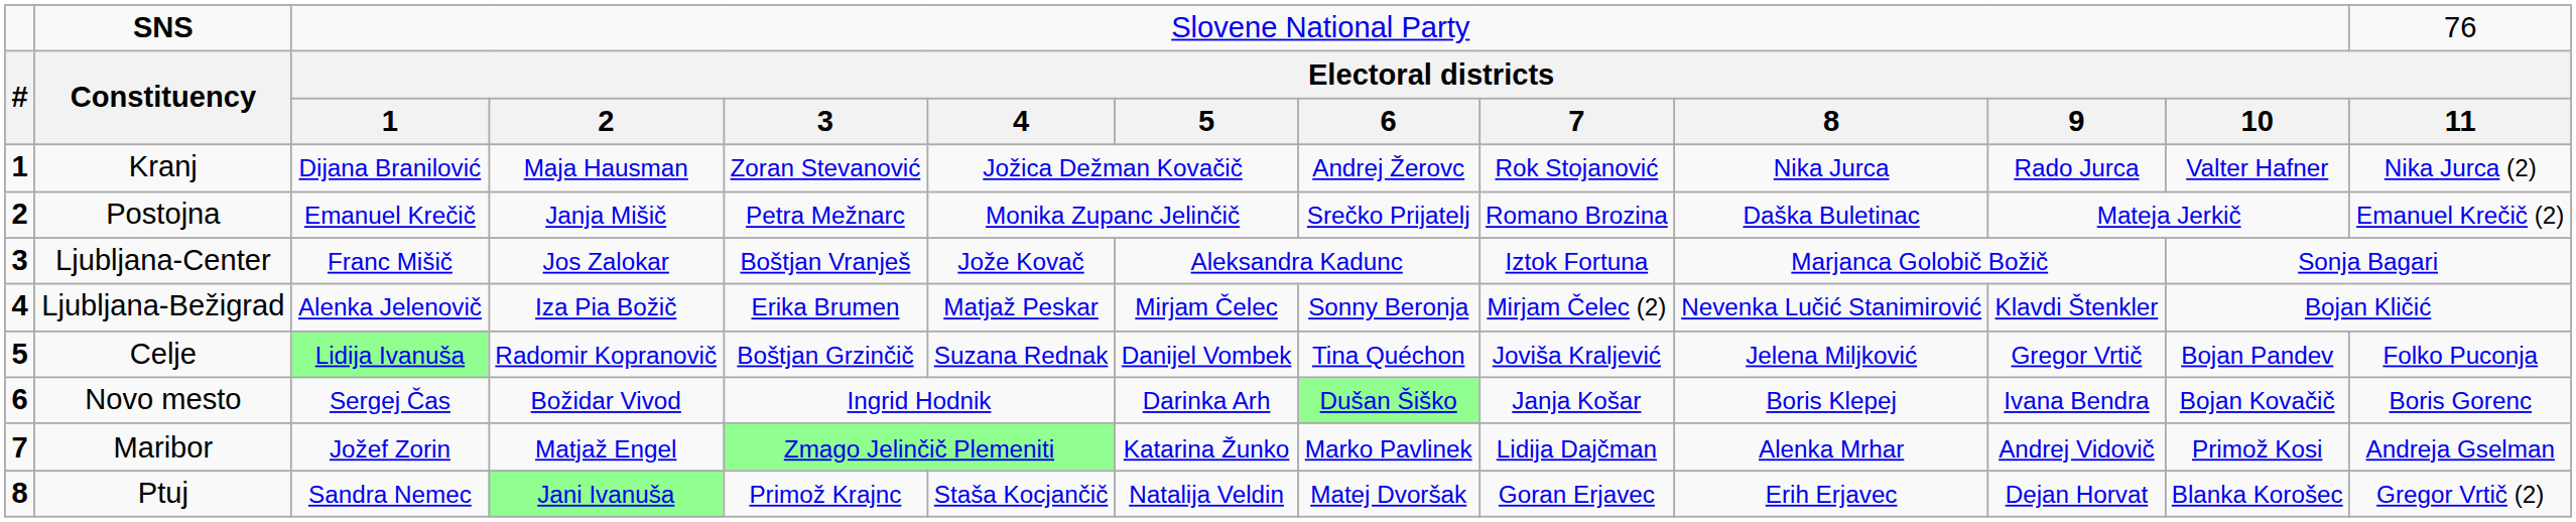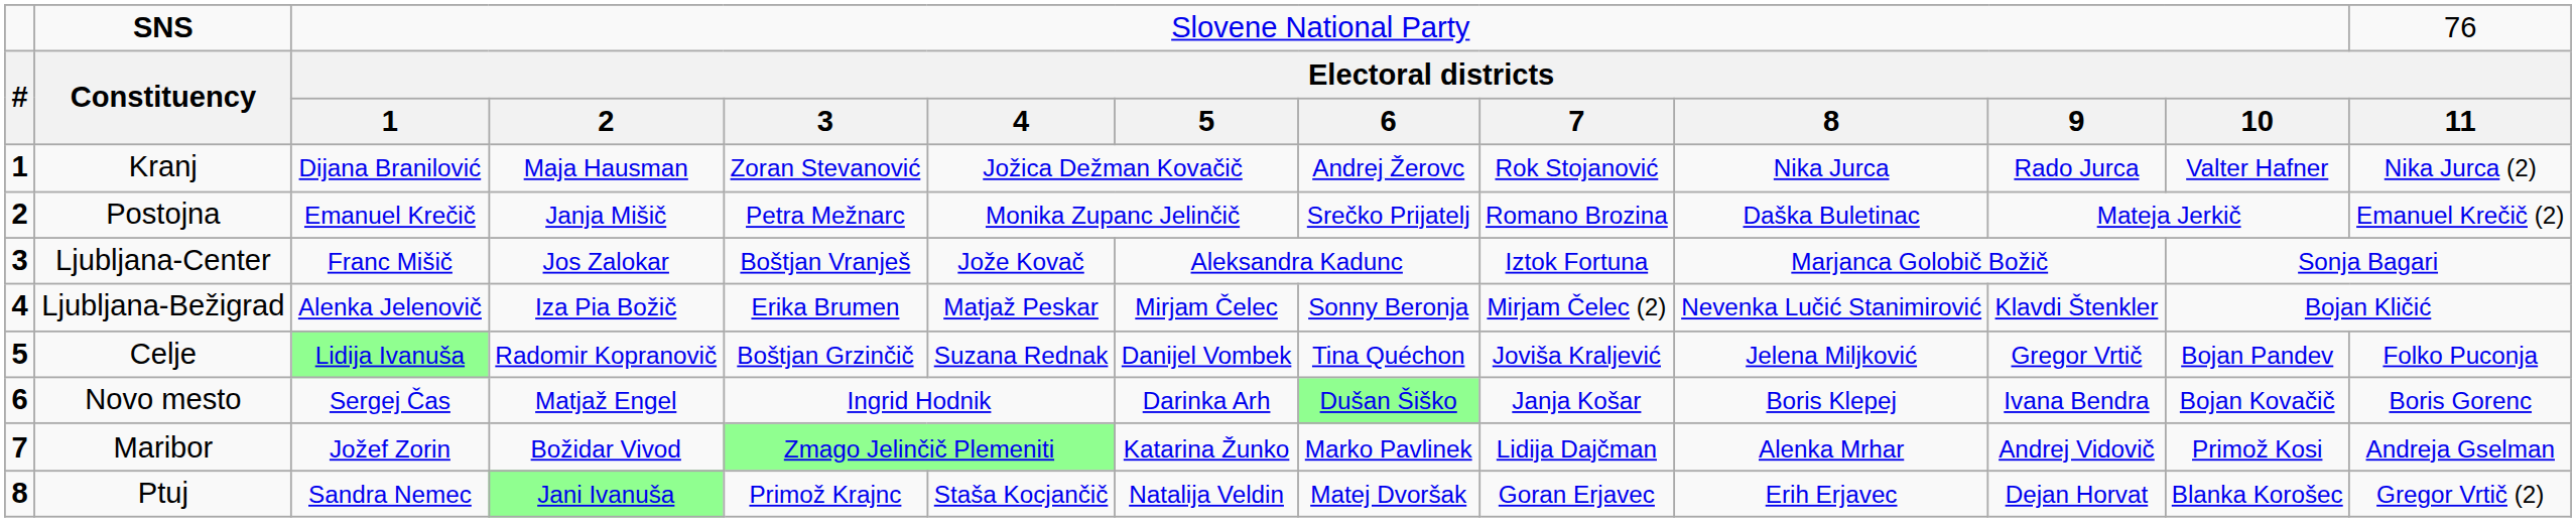Novo mesto | column 4: Božidar Vivod -> Matjaž Engel
Maribor | column 4: Matjaž Engel -> Božidar Vivod
